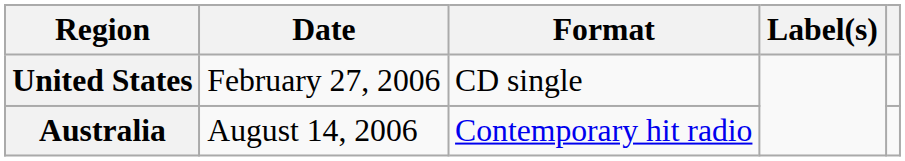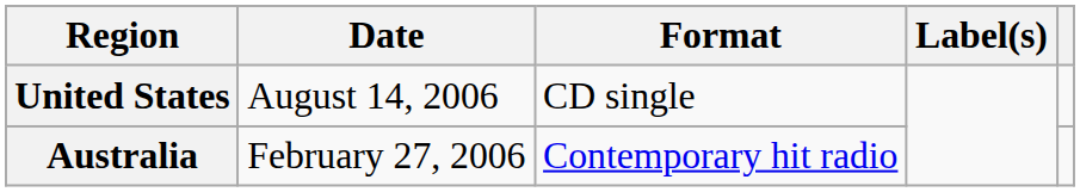United States | Date: February 27, 2006 -> August 14, 2006
Australia | Date: August 14, 2006 -> February 27, 2006
